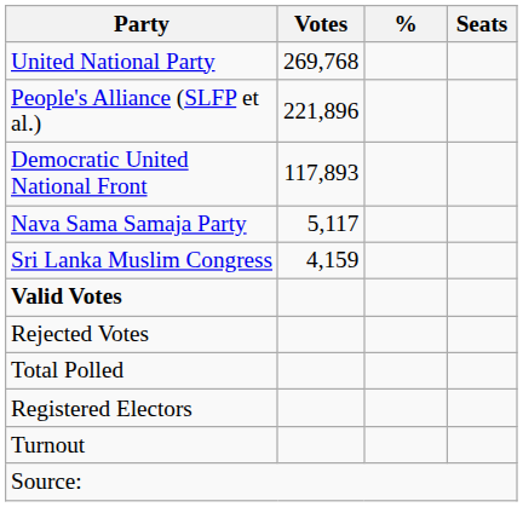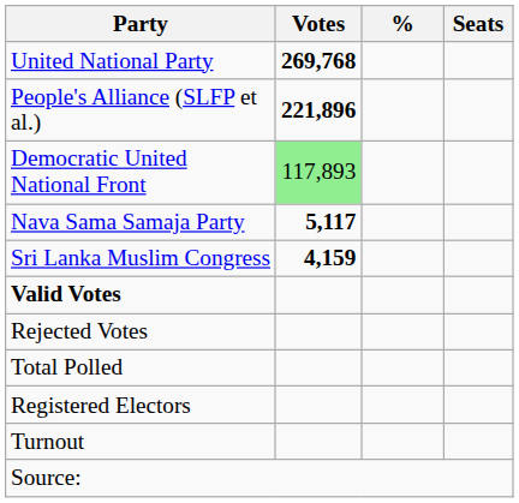United National Party | Votes: normal -> bold
People's Alliance (SLFP et al.) | Votes: normal -> bold
Democratic United National Front | Votes: no background -> lightgreen background
Nava Sama Samaja Party | Votes: normal -> bold
Sri Lanka Muslim Congress | Votes: normal -> bold
